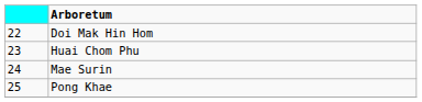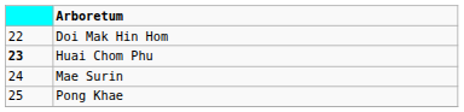Huai Chom Phu | column 1: normal -> bold
